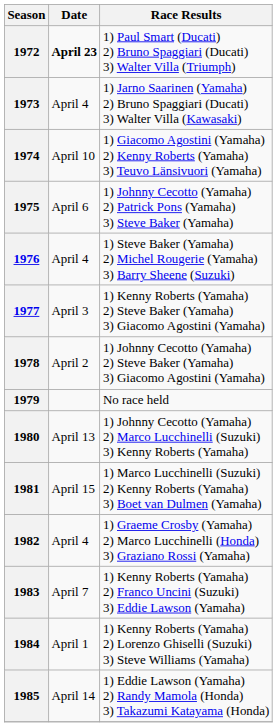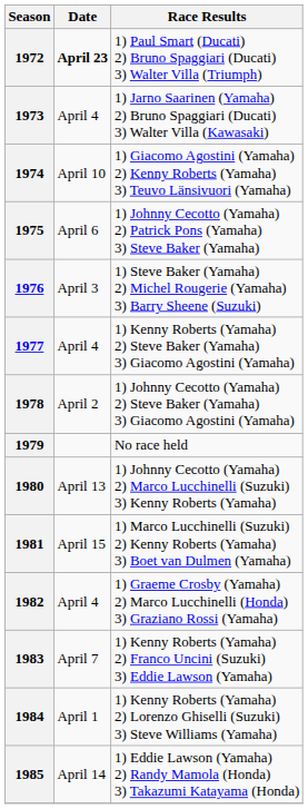1976 | Date: April 4 -> April 3
1977 | Date: April 3 -> April 4
